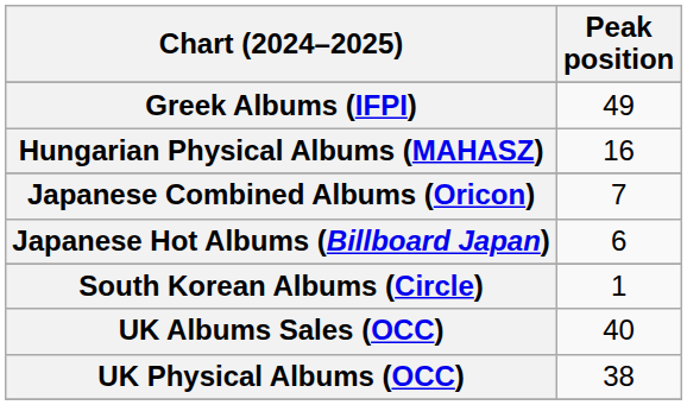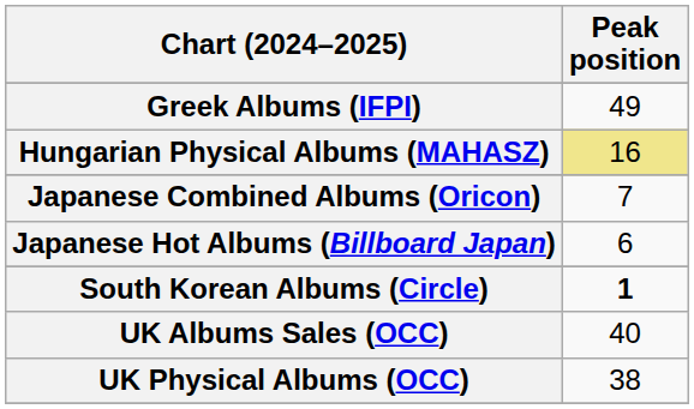Hungarian Physical Albums (MAHASZ) | Peak position: no background -> khaki background
South Korean Albums (Circle) | Peak position: normal -> bold
